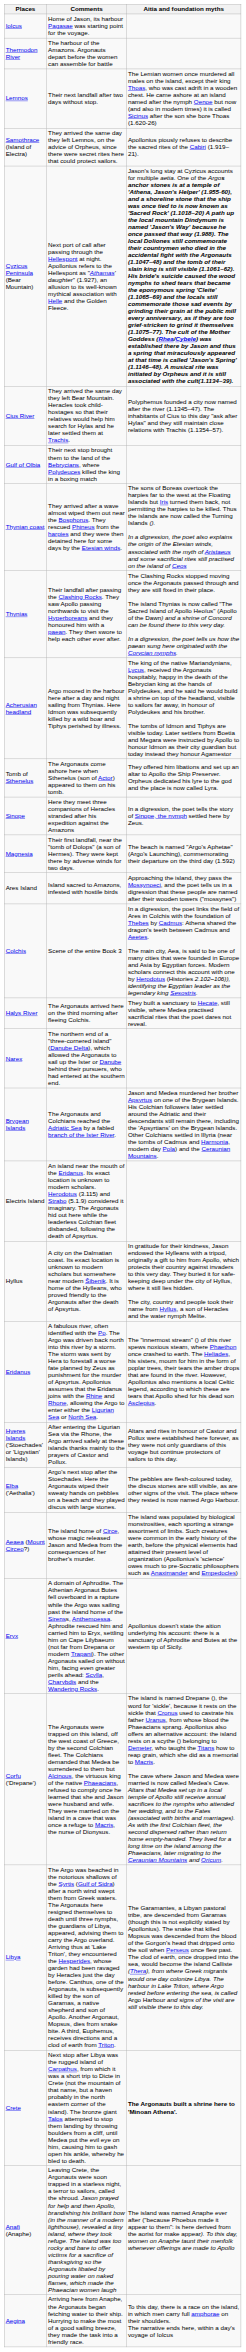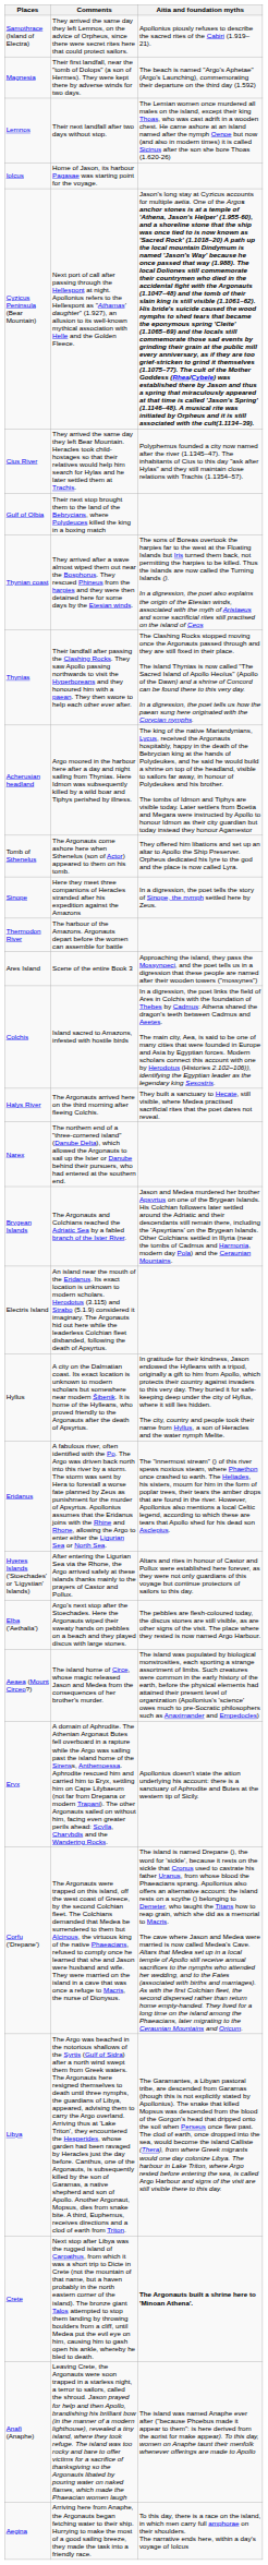rows swapped: Iolcus <-> Samothrace (Island of Electra)
rows swapped: Magnesia <-> Thermodon River
Ares Island | Comments: Island sacred to Amazons, infested with hostile birds -> Scene of the entire Book 3
Colchis | Comments: Scene of the entire Book 3 -> Island sacred to Amazons, infested with hostile birds
